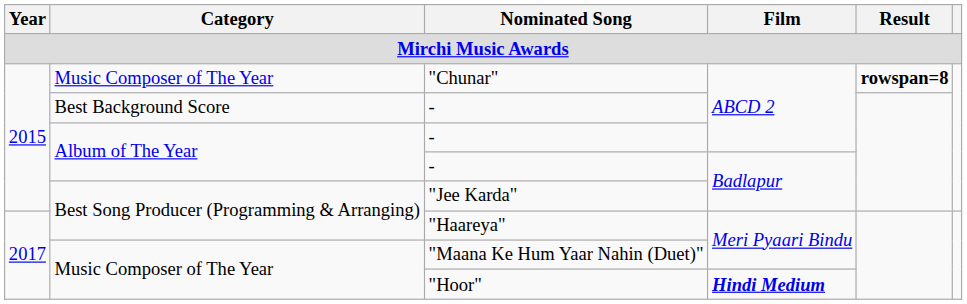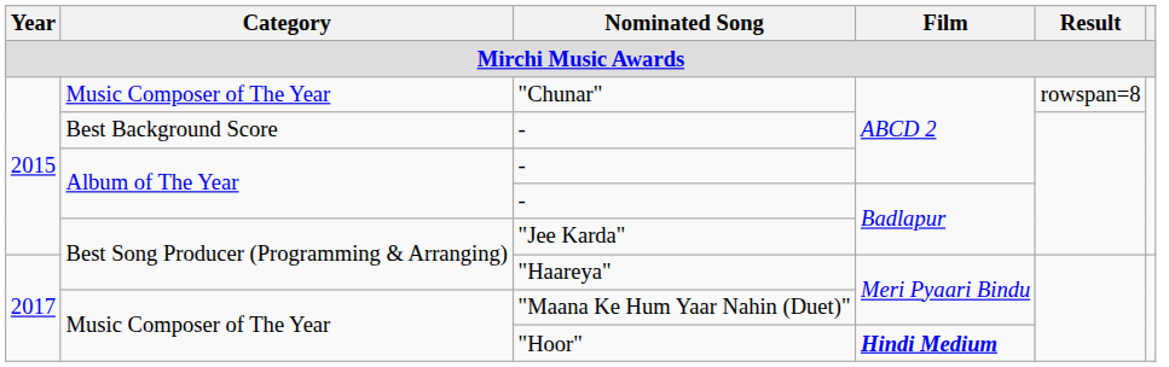"Chunar" | Result: bold -> normal
